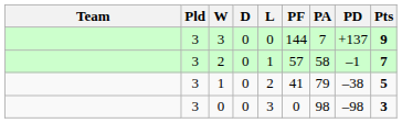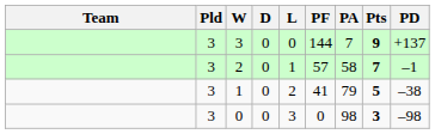columns swapped: PD <-> Pts
